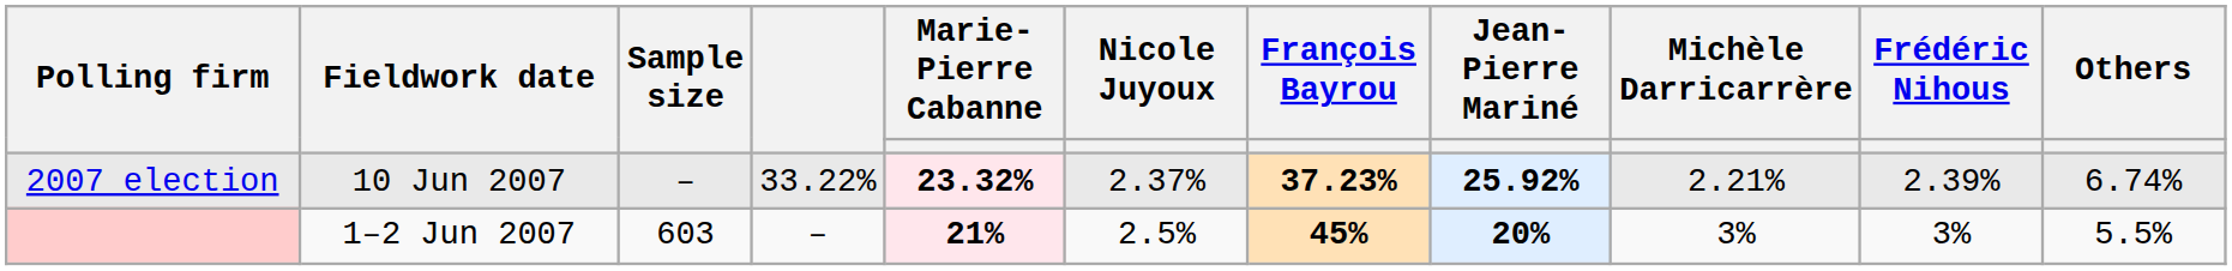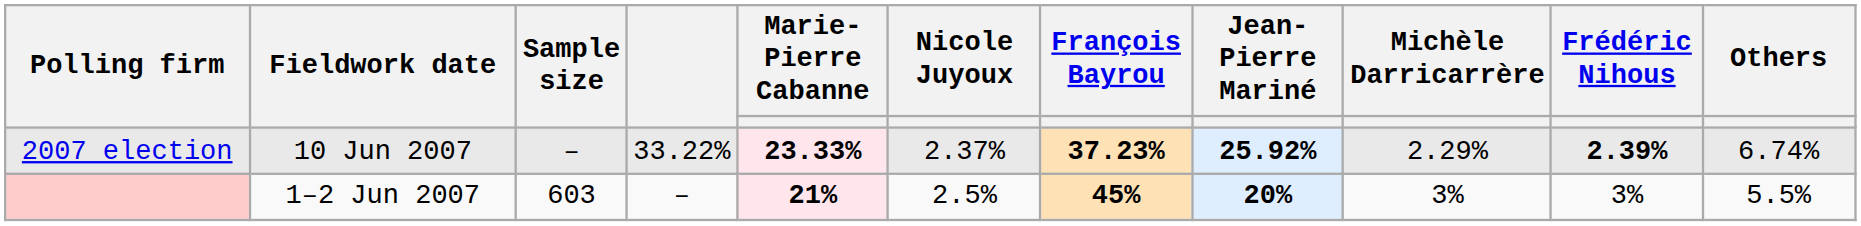2007 election | Marie-Pierre Cabanne: 23.32% -> 23.33%
2007 election | Michèle Darricarrère: 2.21% -> 2.29%
2007 election | Frédéric Nihous: normal -> bold
